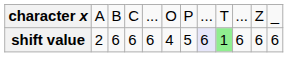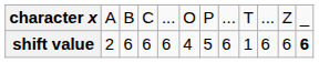shift value | column 8: lavender background -> no background
shift value | column 9: lightgreen background -> no background
shift value | column 12: normal -> bold
